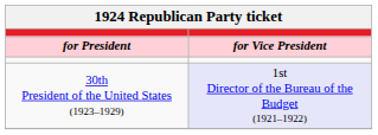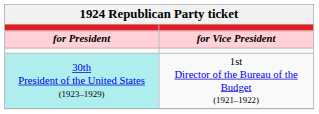30th President of the United States (1923–1929) | column 1: no background -> paleturquoise background
30th President of the United States (1923–1929) | column 2: lavender background -> no background
